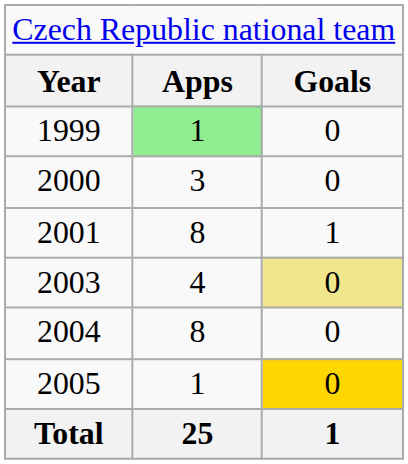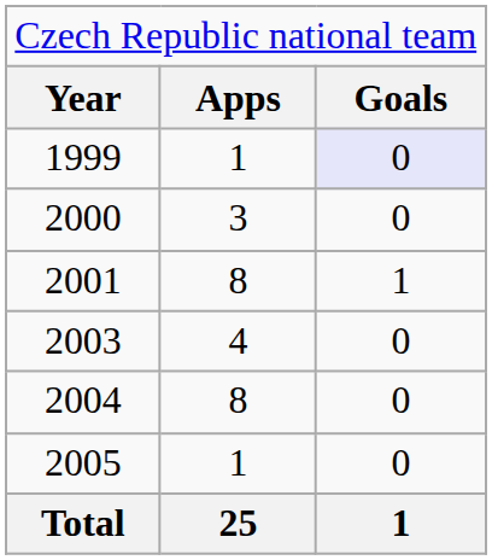1999 | column 2: lightgreen background -> no background
1999 | column 3: no background -> lavender background
2003 | column 3: khaki background -> no background
2005 | column 3: gold background -> no background
